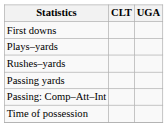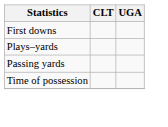- row: Rushes–yards
- row: Passing: Comp–Att–Int
